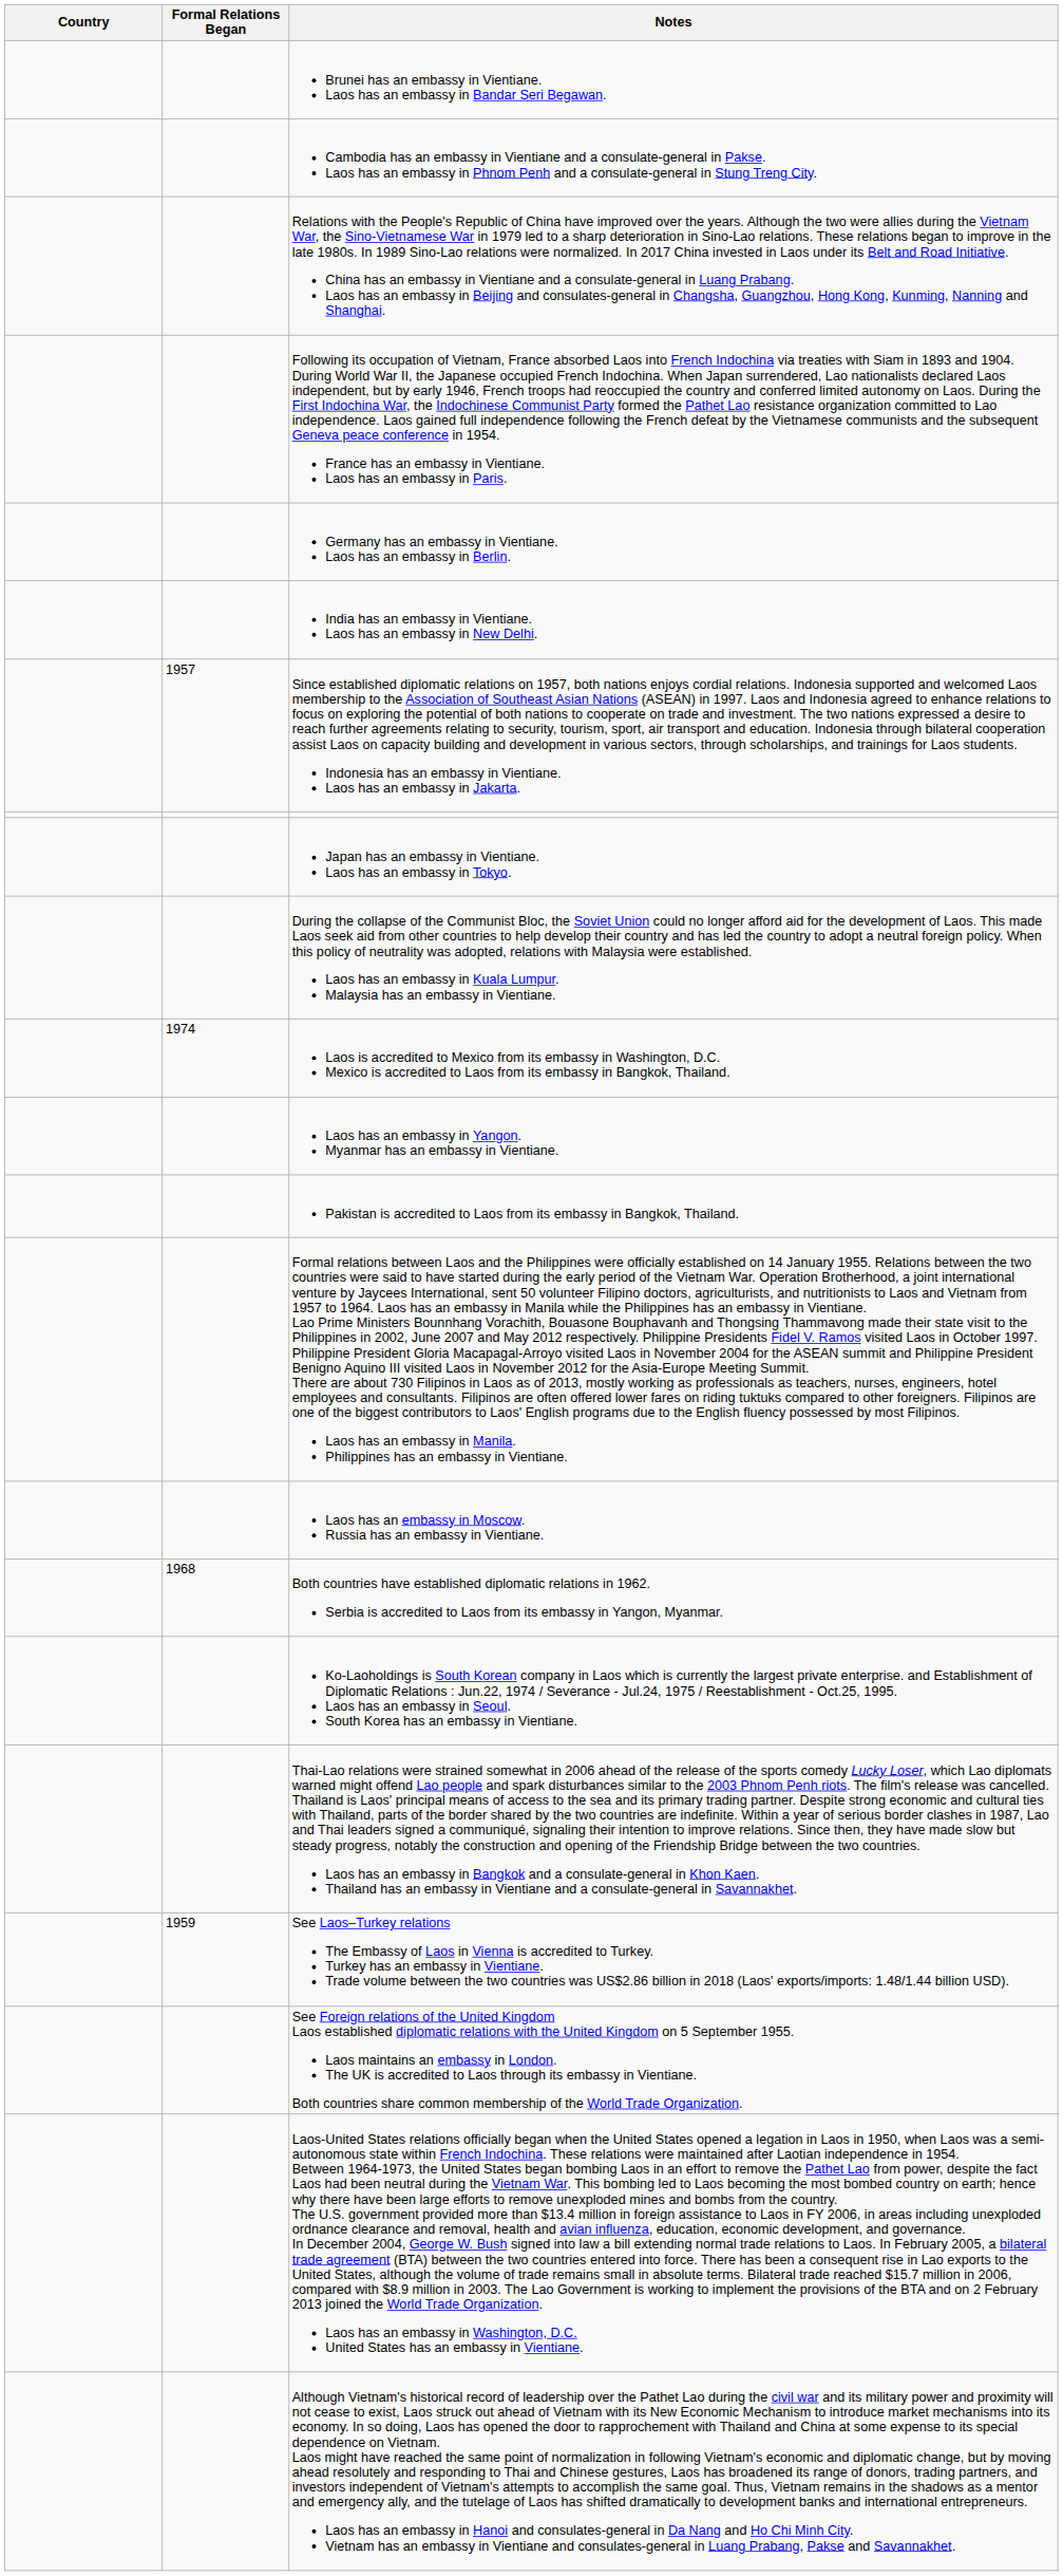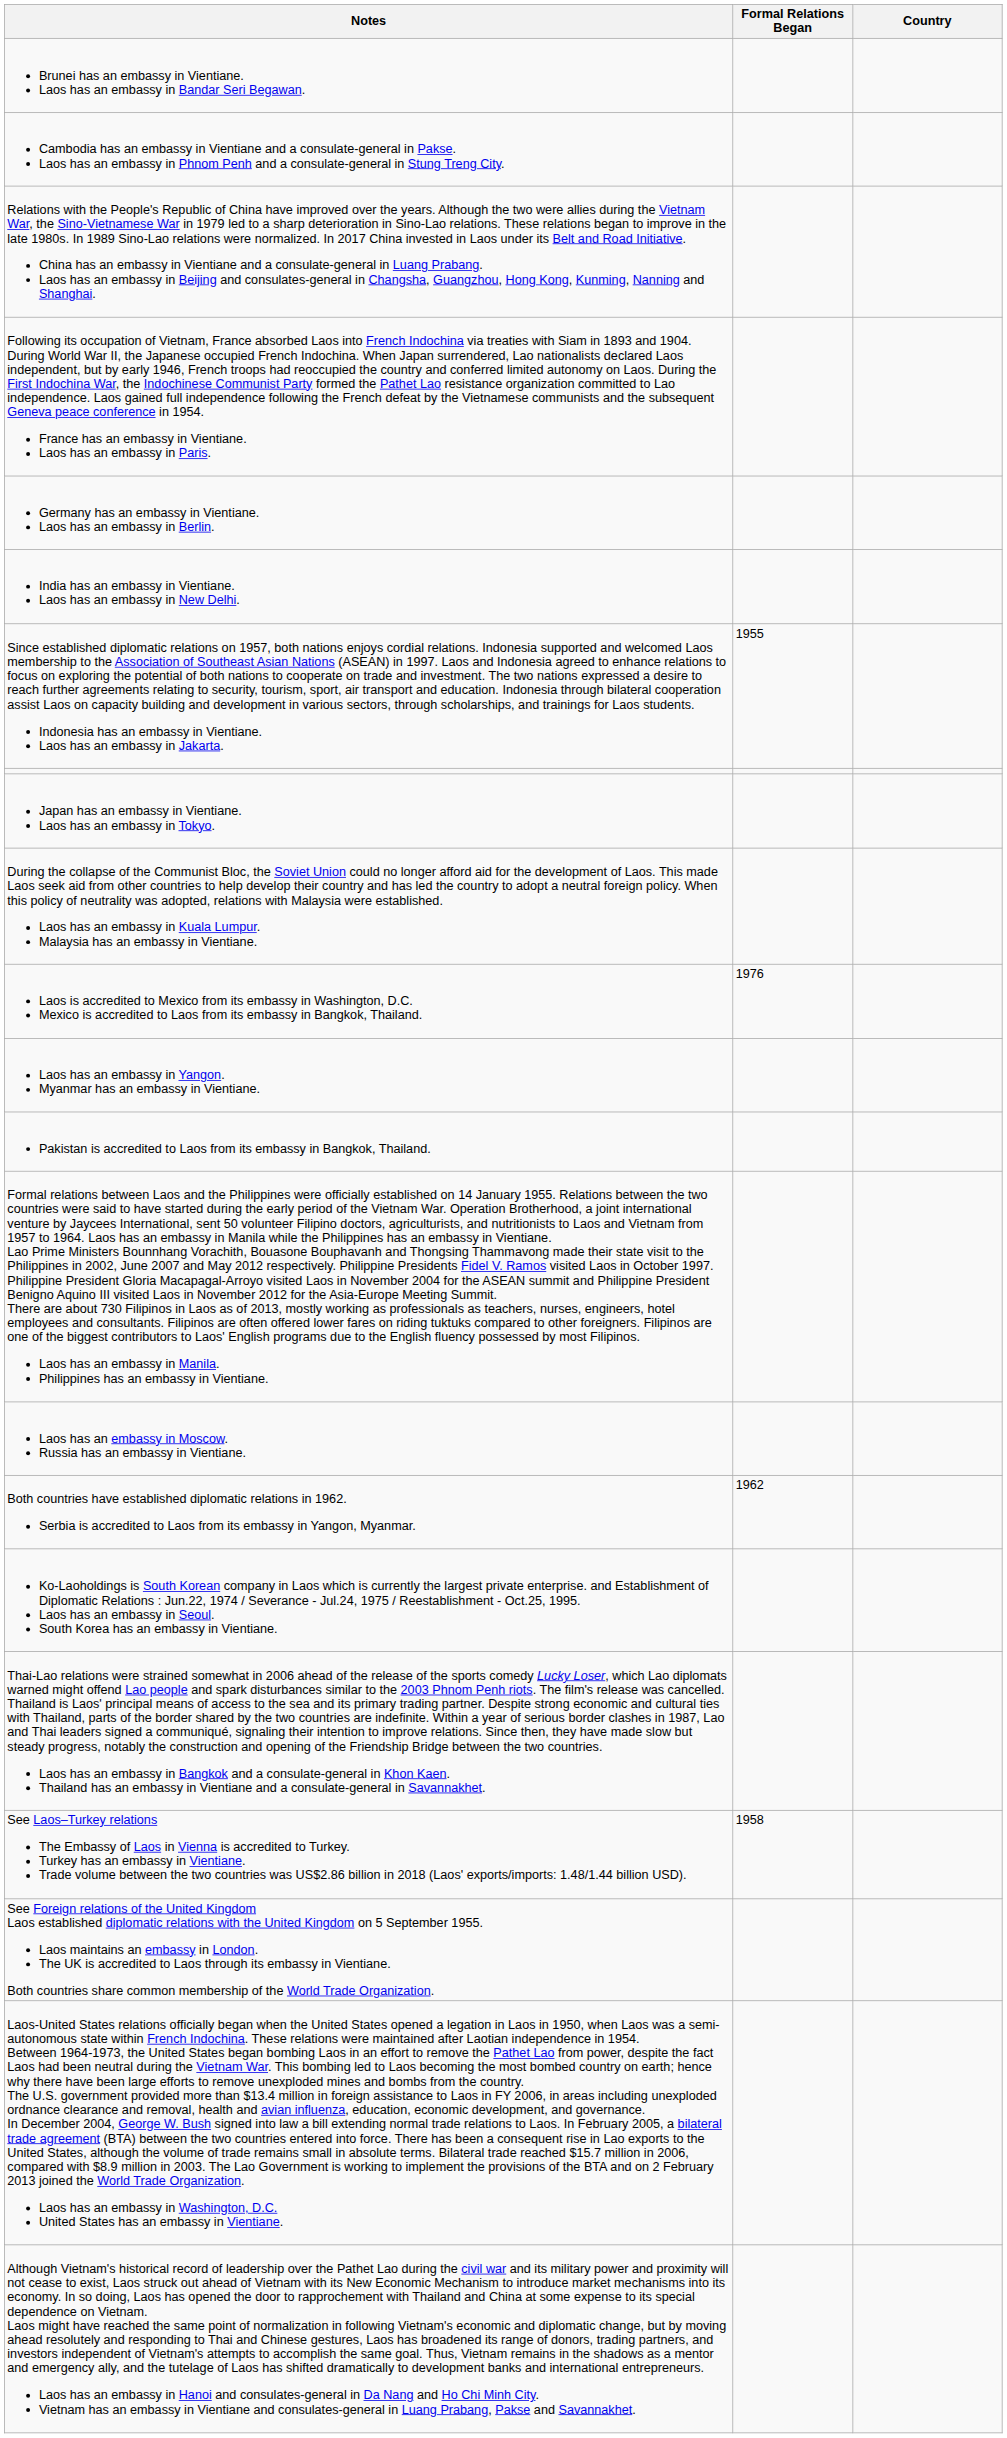columns swapped: Country <-> Notes
row 8 | Formal Relations Began: 1957 -> 1955
row 12 | Formal Relations Began: 1974 -> 1976
row 17 | Formal Relations Began: 1968 -> 1962
row 20 | Formal Relations Began: 1959 -> 1958
